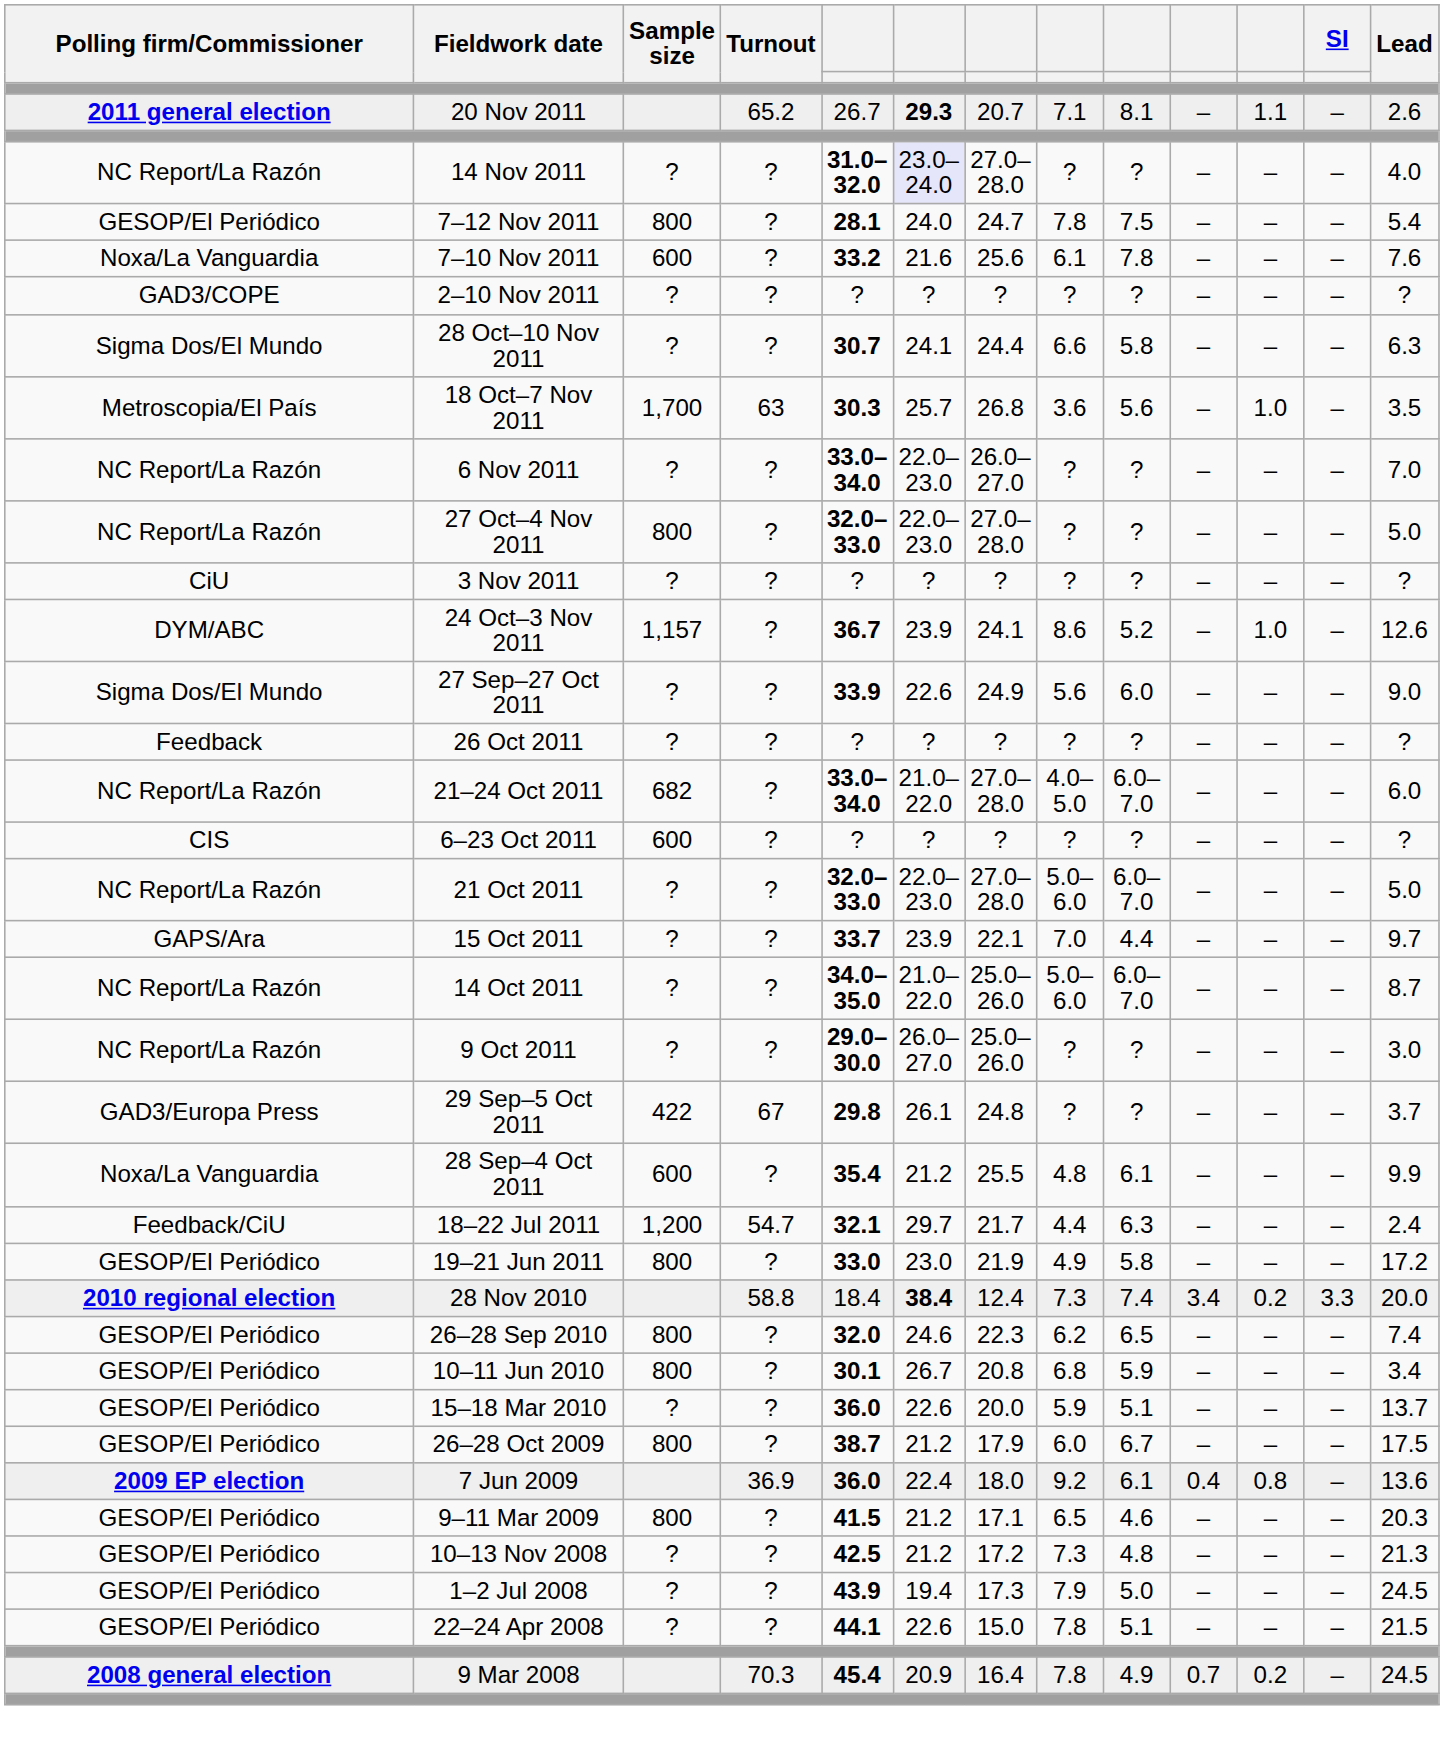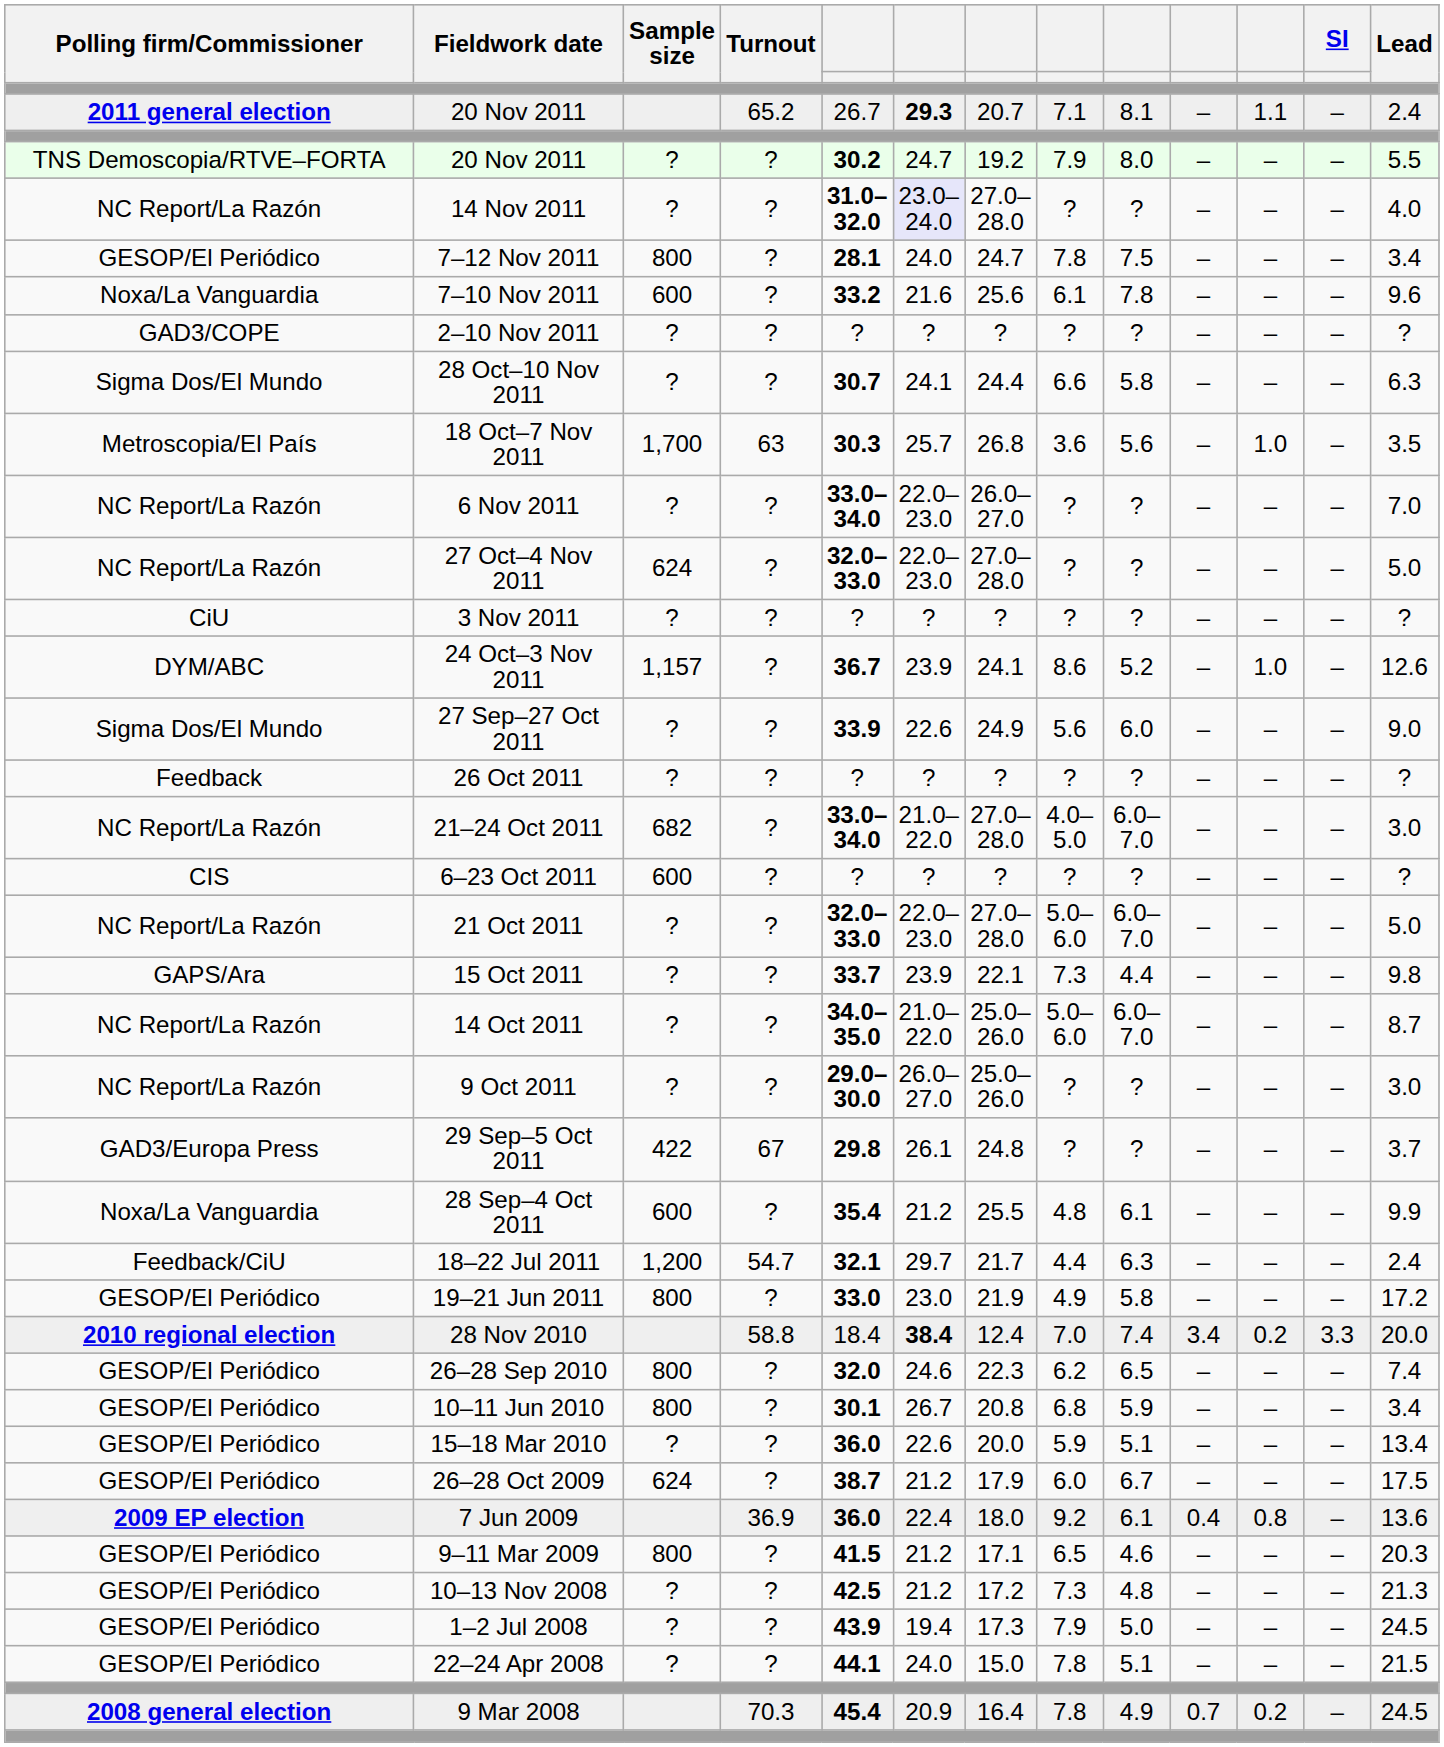2011 general election / 20 Nov 2011 | Lead: 2.6 -> 2.4
+ row: TNS Demoscopia/RTVE–FORTA | 20 Nov 2011 | ? | ? | 30.2 | 24.7 | 19.2 | 7.9 | 8.0 | – | – | – | 5.5
7–12 Nov 2011 | Lead: 5.4 -> 3.4
7–10 Nov 2011 | Lead: 7.6 -> 9.6
27 Oct–4 Nov 2011 | Sample size: 800 -> 624
21–24 Oct 2011 | Lead: 6.0 -> 3.0
15 Oct 2011 | column 8: 7.0 -> 7.3
15 Oct 2011 | Lead: 9.7 -> 9.8
28 Nov 2010 | column 8: 7.3 -> 7.0
15–18 Mar 2010 | Lead: 13.7 -> 13.4
26–28 Oct 2009 | Sample size: 800 -> 624
22–24 Apr 2008 | column 6: 22.6 -> 24.0
